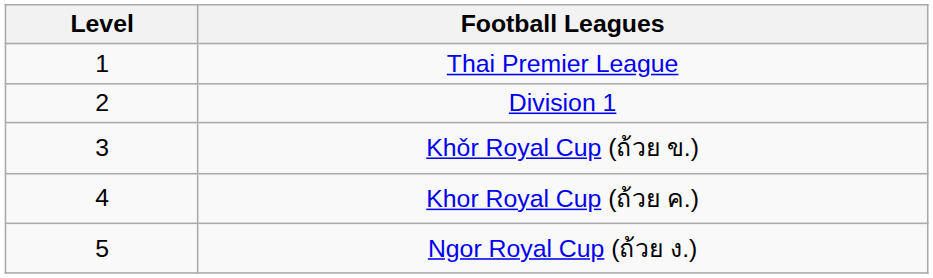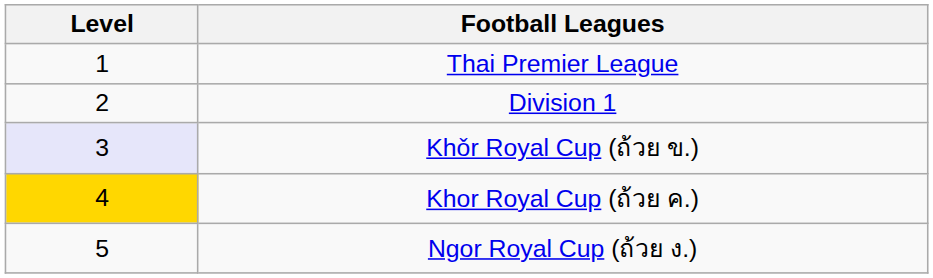Khǒr Royal Cup (ถ้วย ข.) | Level: no background -> lavender background
Khor Royal Cup (ถ้วย ค.) | Level: no background -> gold background
